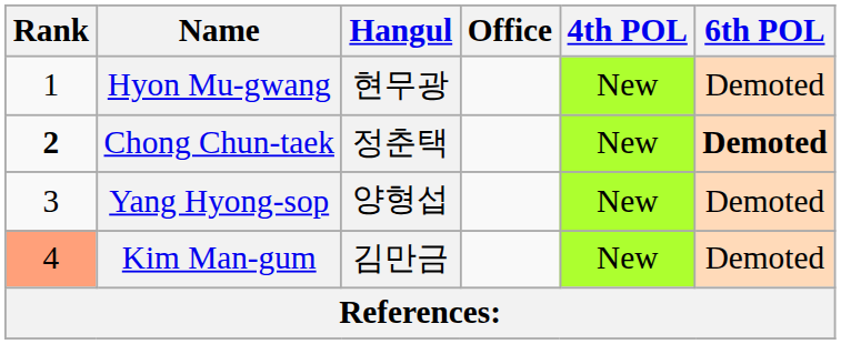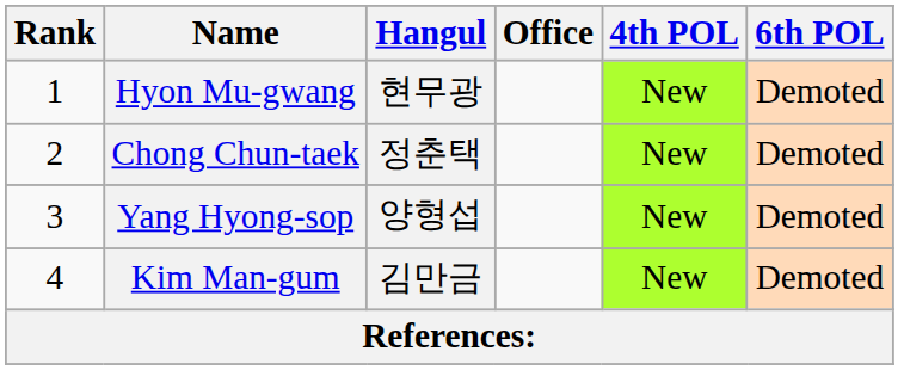Chong Chun-taek | Rank: bold -> normal
Chong Chun-taek | 6th POL: bold -> normal
Kim Man-gum | Rank: lightsalmon background -> no background
